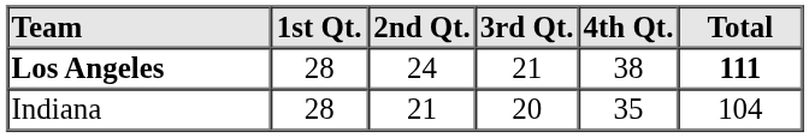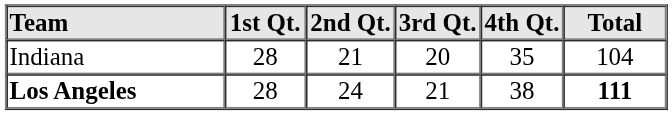rows swapped: Indiana <-> Los Angeles
